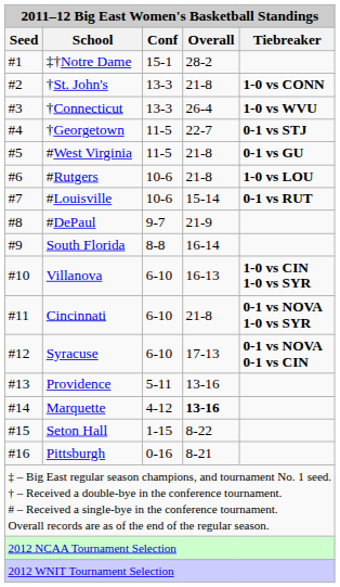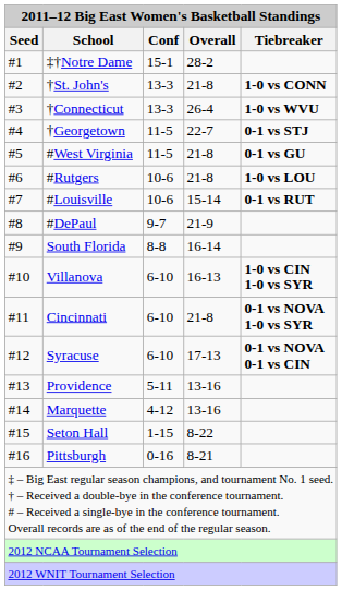Marquette | Overall: bold -> normal
